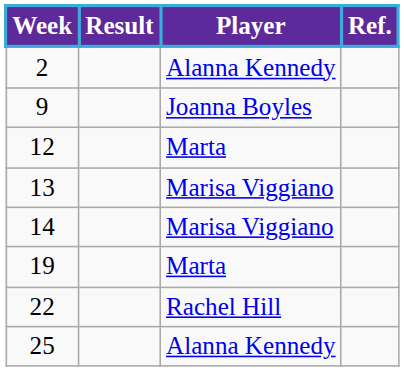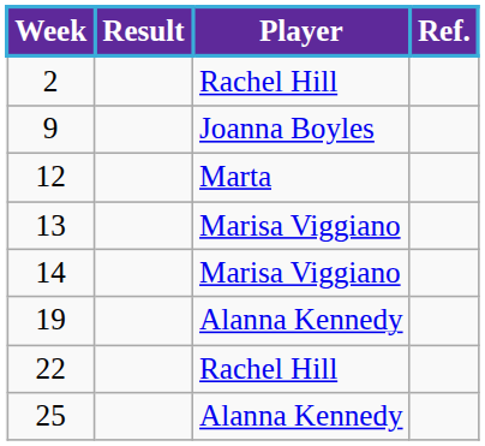2 | Player: Alanna Kennedy -> Rachel Hill
19 | Player: Marta -> Alanna Kennedy
